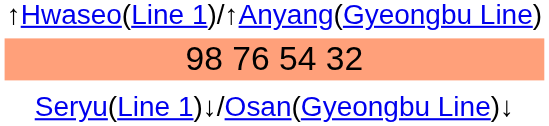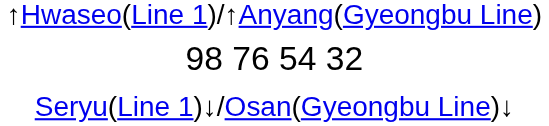row 2 | column 1: lightsalmon background -> no background
